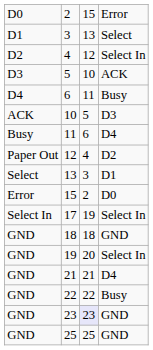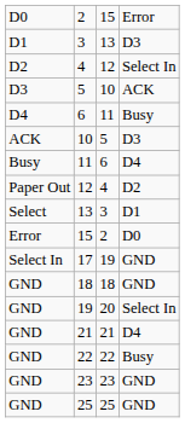row 2 | column 4: Select -> D3
row 11 | column 4: Select In -> GND
row 16 | column 3: lavender background -> no background
